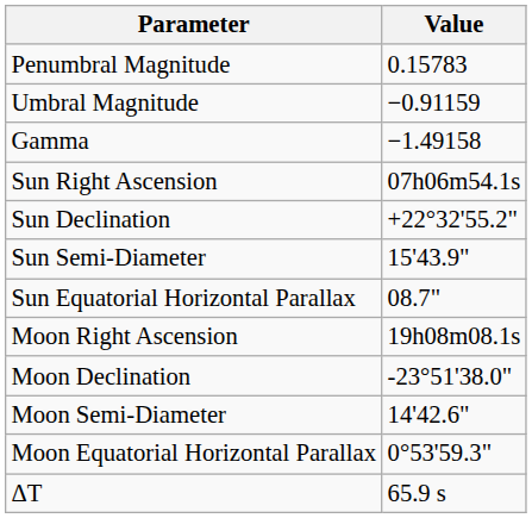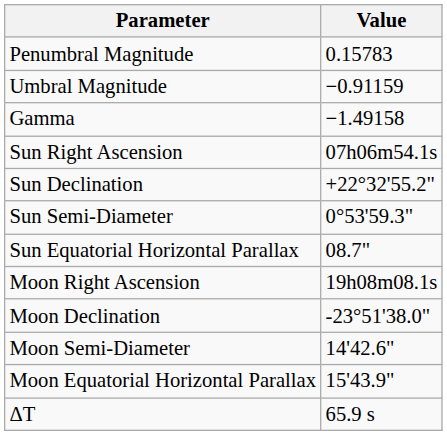Sun Semi-Diameter | Value: 15'43.9" -> 0°53'59.3"
Moon Equatorial Horizontal Parallax | Value: 0°53'59.3" -> 15'43.9"
